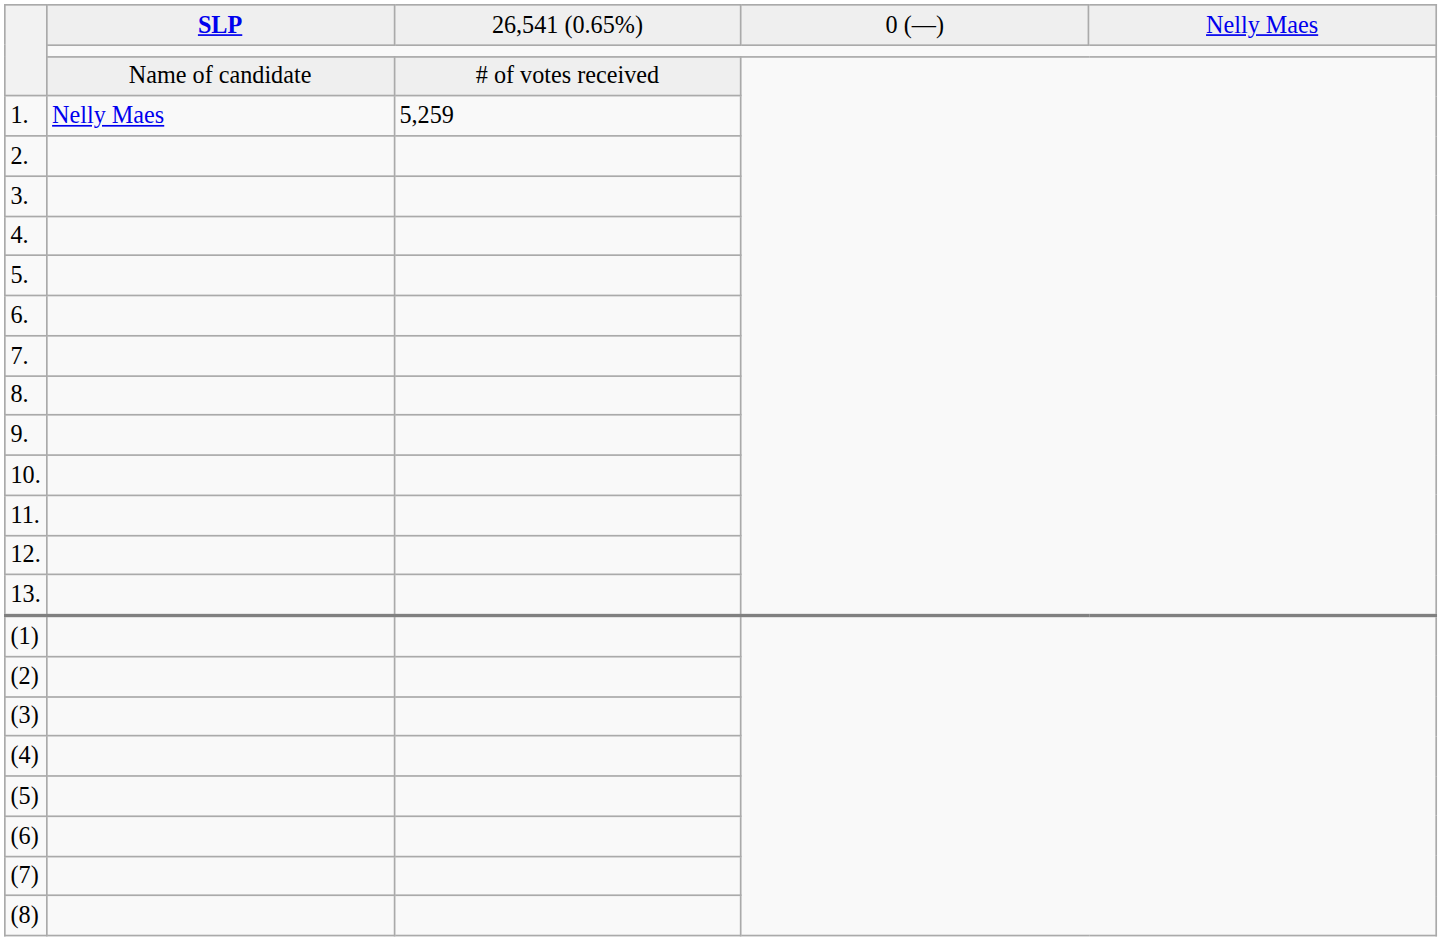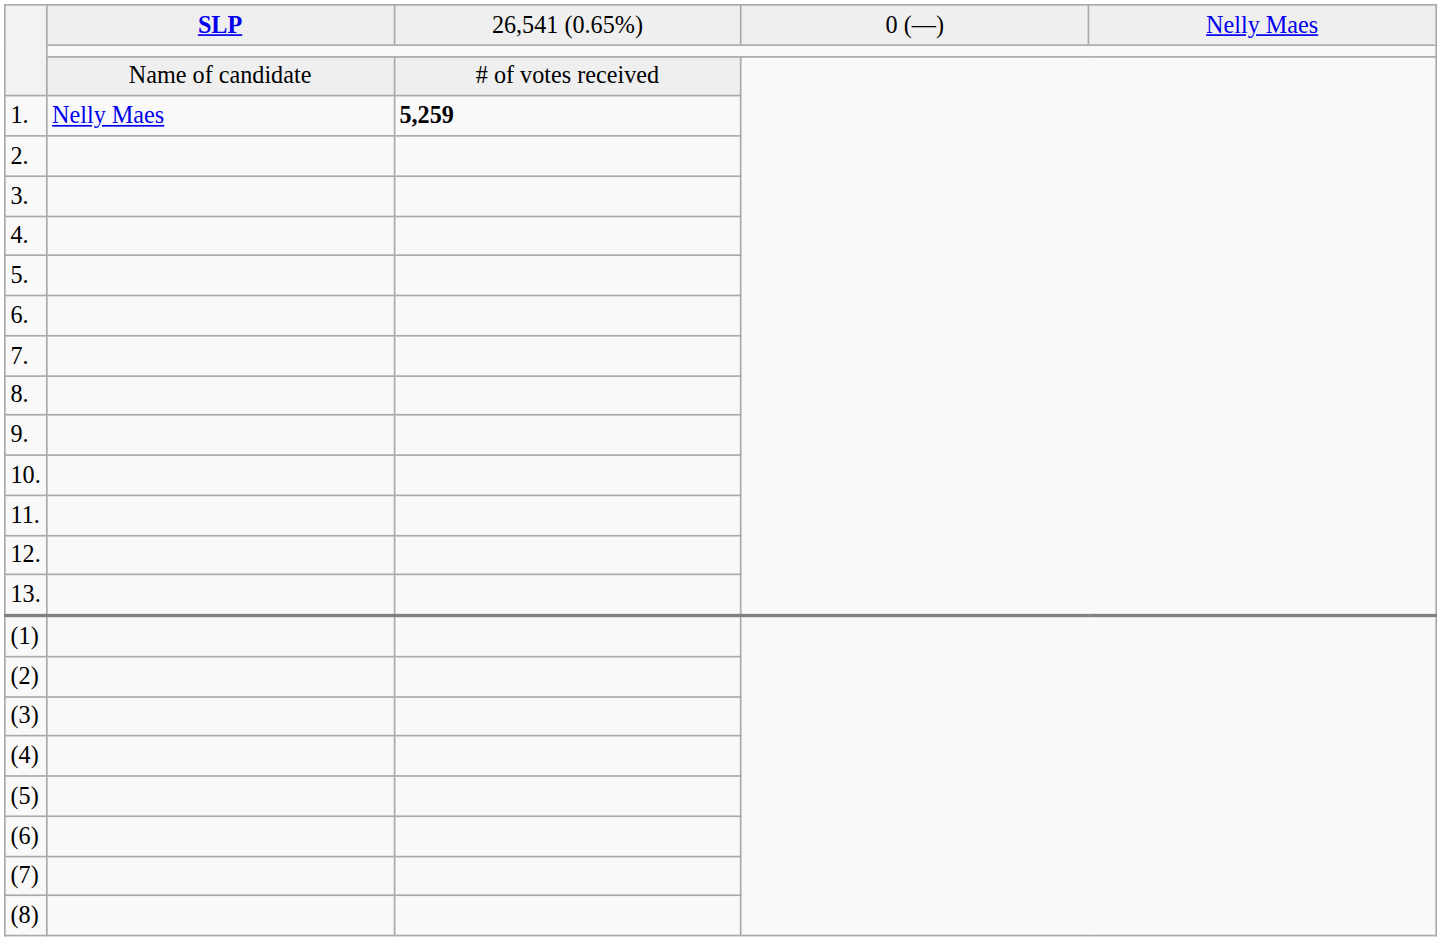1. | column 3: normal -> bold
